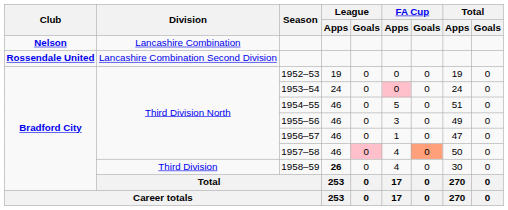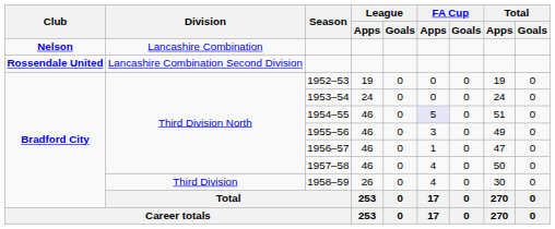1953–54 | FA Cup / Apps: pink background -> no background
1954–55 | FA Cup / Apps: no background -> lavender background
1957–58 | League / Goals: pink background -> no background
1957–58 | FA Cup / Goals: lightsalmon background -> no background
1958–59 | League / Apps: bold -> normal
